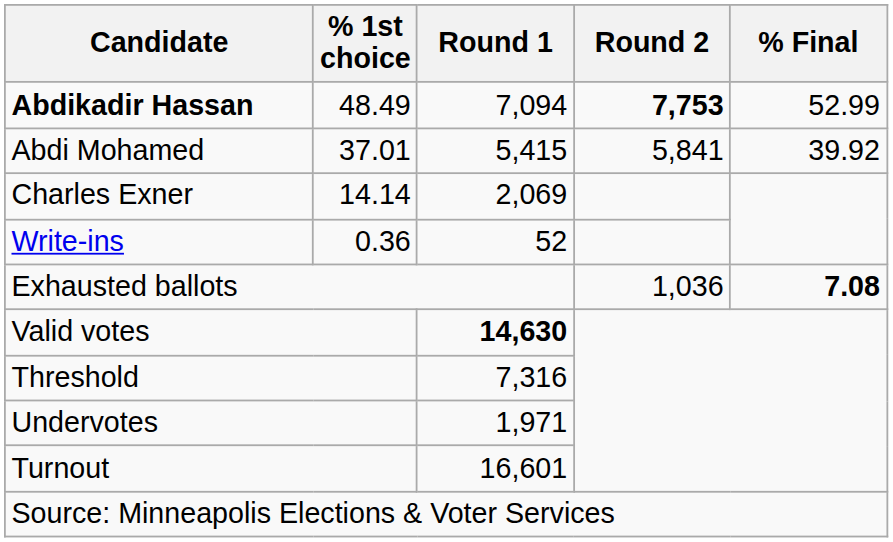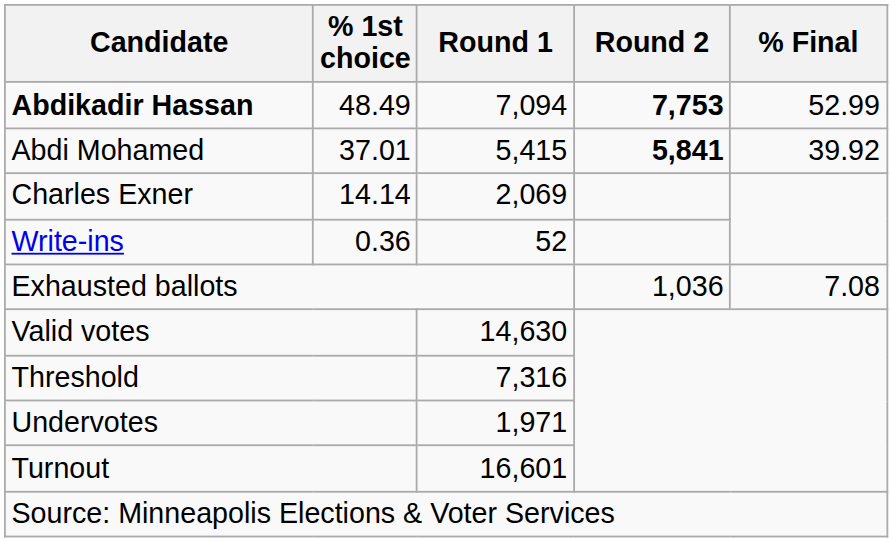Abdi Mohamed | Round 2: normal -> bold
Exhausted ballots | % Final: bold -> normal
Valid votes | Round 1: bold -> normal
